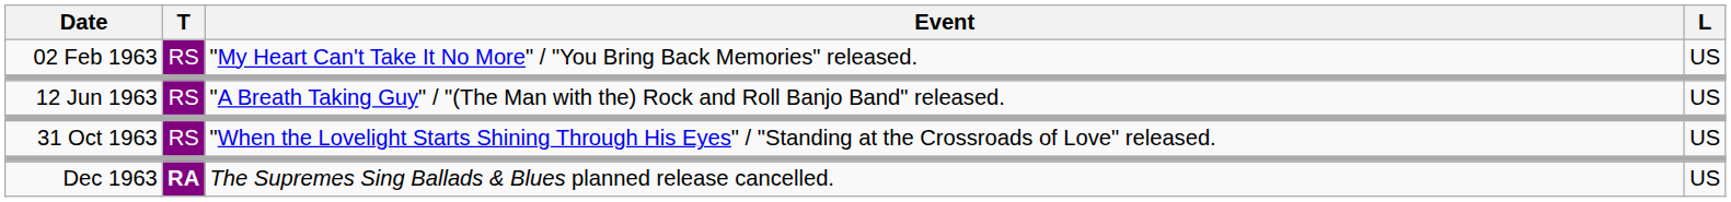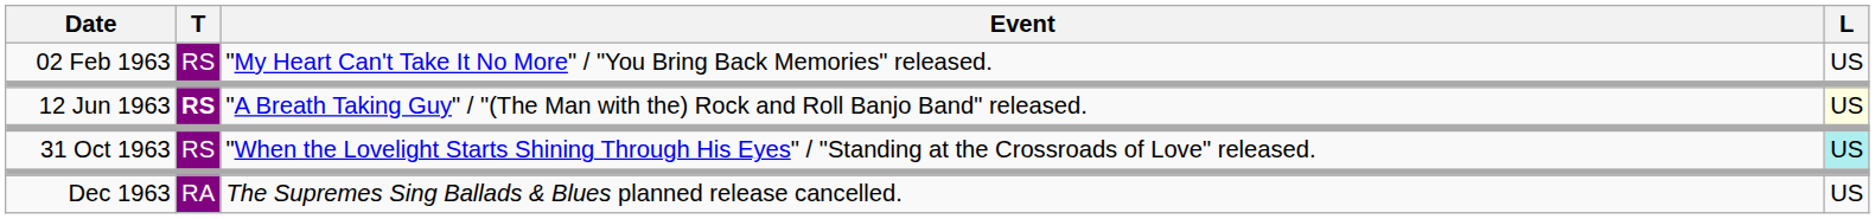12 Jun 1963 | T: normal -> bold
12 Jun 1963 | L: no background -> lightyellow background
31 Oct 1963 | L: no background -> paleturquoise background
Dec 1963 | T: bold -> normal
